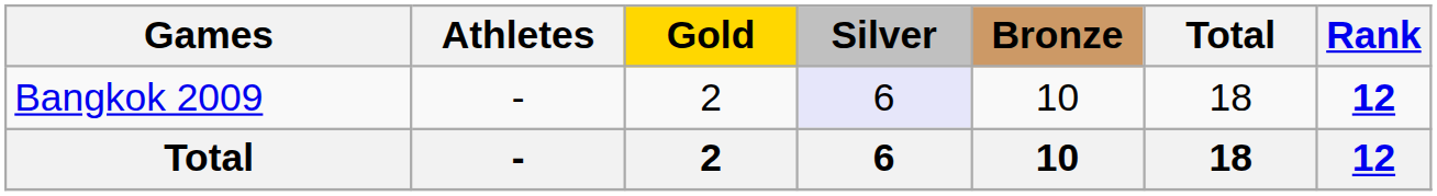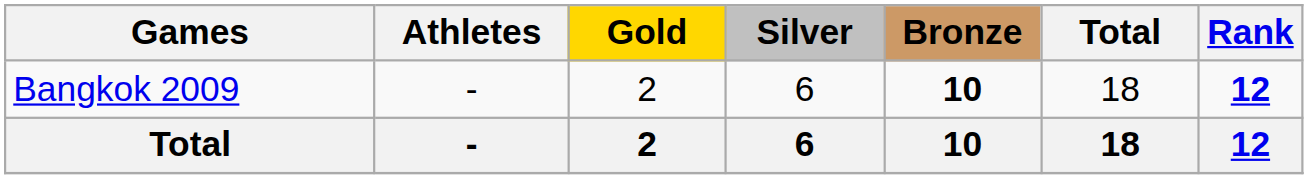Bangkok 2009 | Silver: lavender background -> no background
Bangkok 2009 | Bronze: normal -> bold
